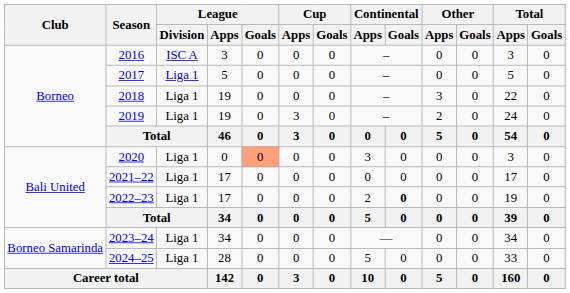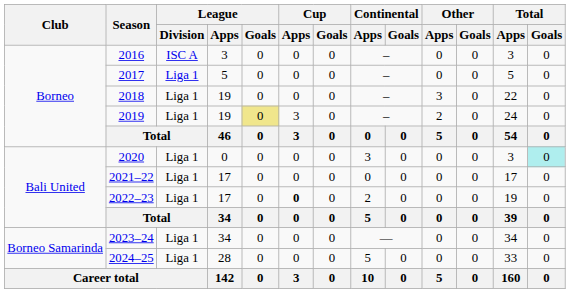2019 | League / Goals: no background -> khaki background
2020 | League / Goals: lightsalmon background -> no background
2020 | Total / Goals: no background -> paleturquoise background
2022–23 | Cup / Apps: normal -> bold
2022–23 | Continental / Goals: bold -> normal
